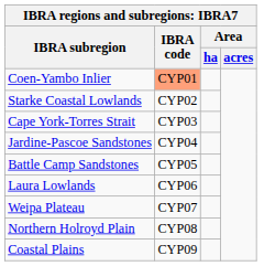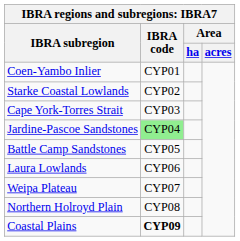Coen-Yambo Inlier | IBRA code: lightsalmon background -> no background
Jardine-Pascoe Sandstones | IBRA code: no background -> lightgreen background
Coastal Plains | IBRA code: normal -> bold
